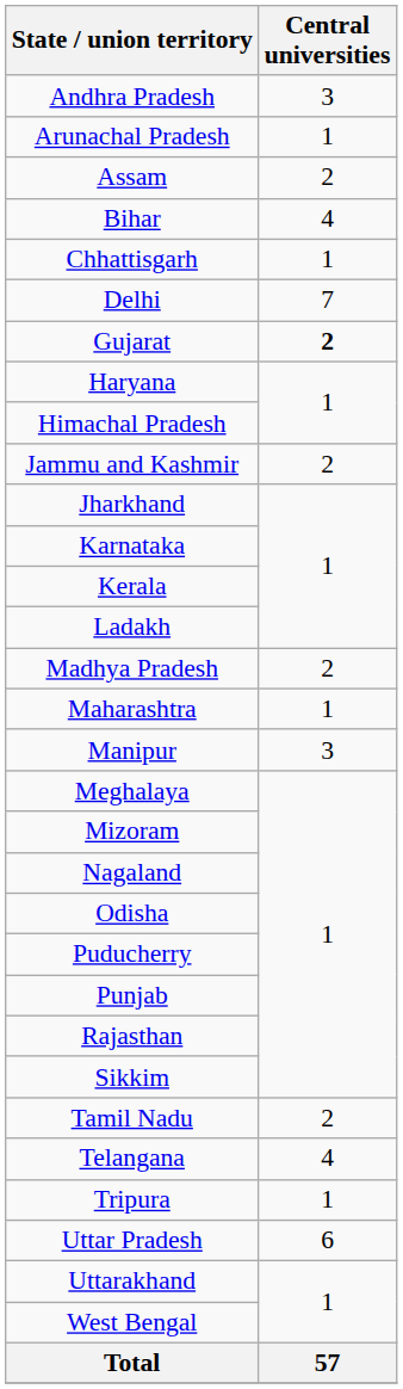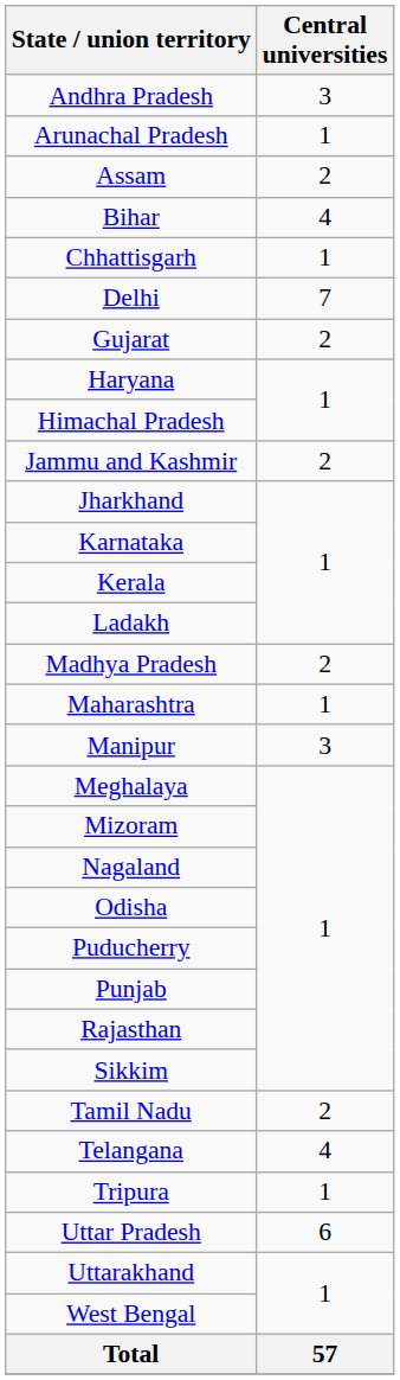Gujarat | Central universities: bold -> normal
